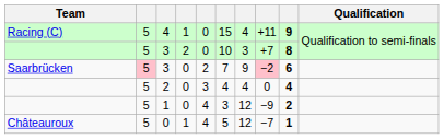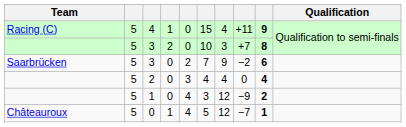Saarbrücken / 3 | column 2: pink background -> no background
Saarbrücken / 3 | column 8: pink background -> no background
